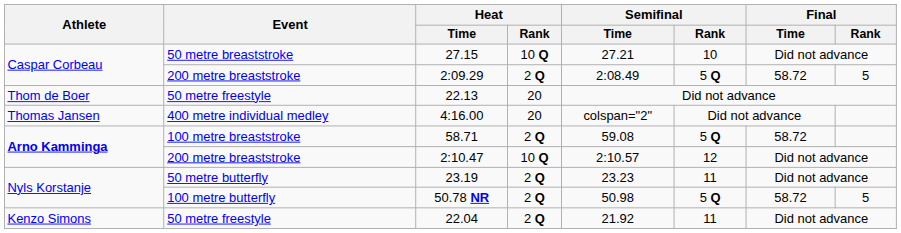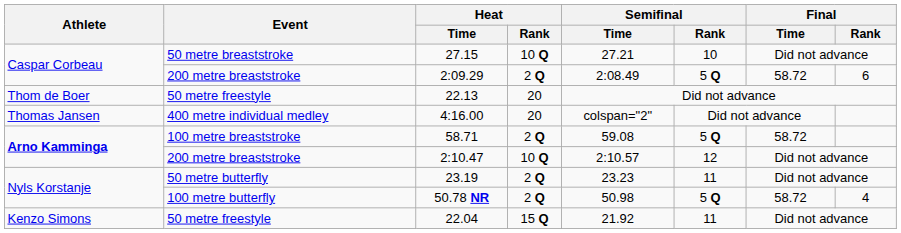2:09.29 | Final / Rank: 5 -> 6
50.78 NR | Final / Rank: 5 -> 4
22.04 | Heat / Rank: 2 Q -> 15 Q
